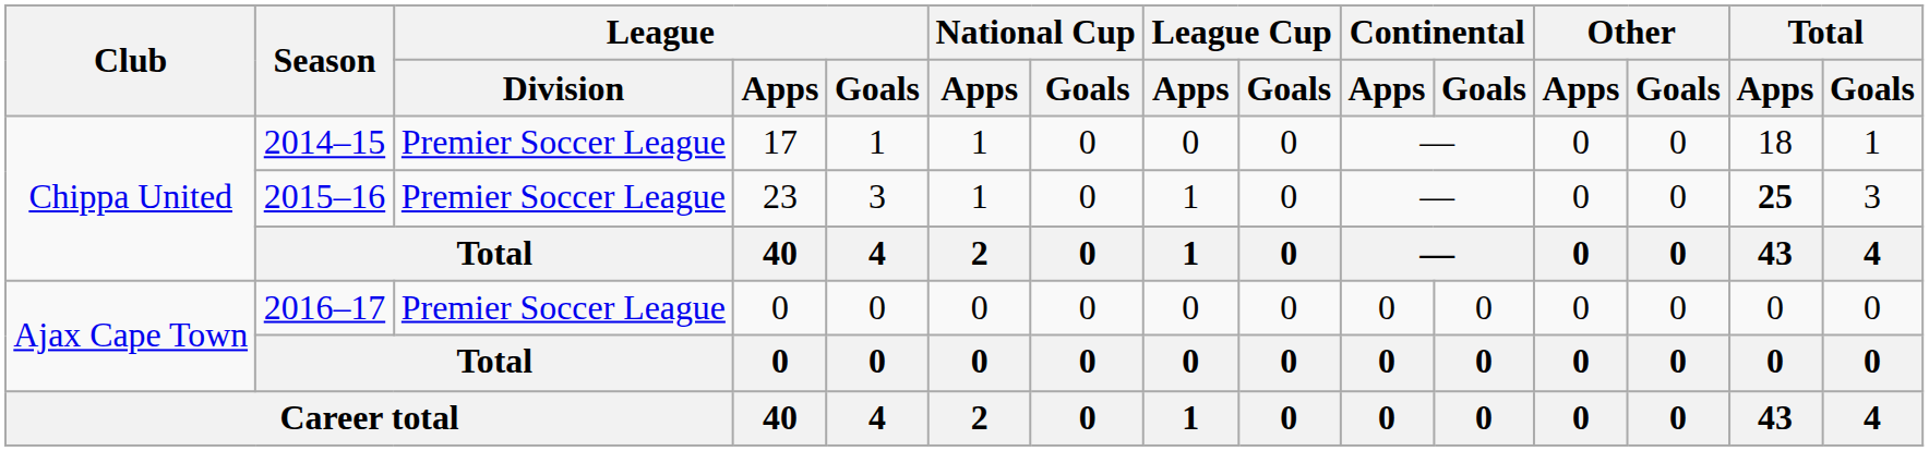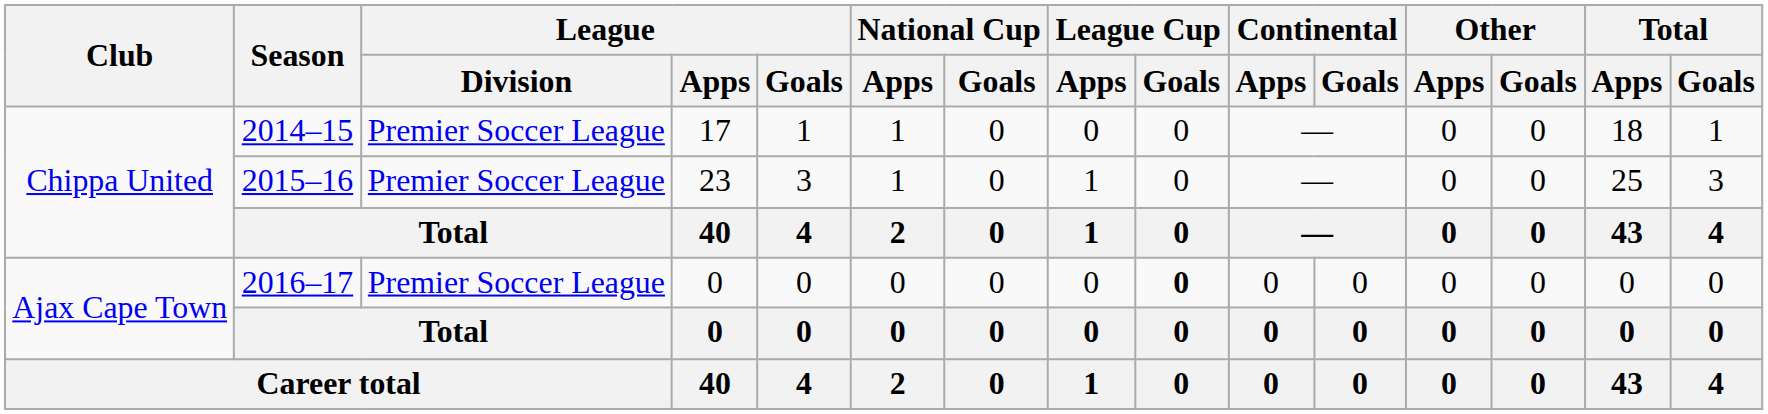2015–16 | Total / Apps: bold -> normal
2016–17 | League Cup / Goals: normal -> bold
